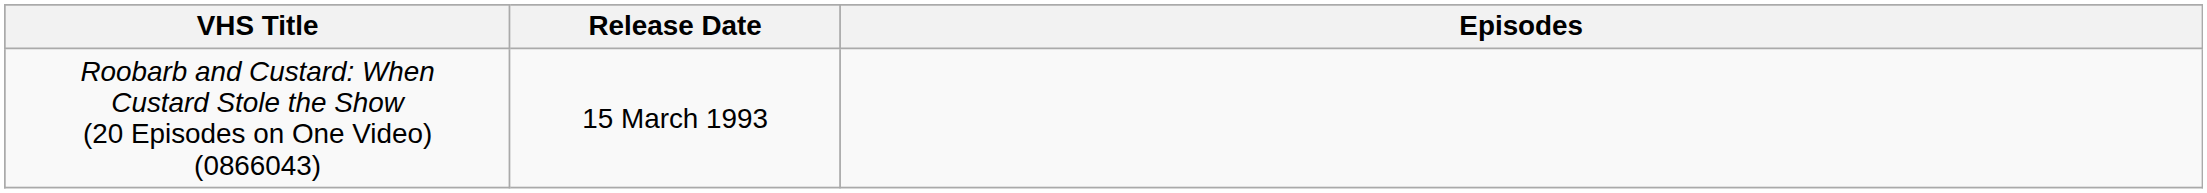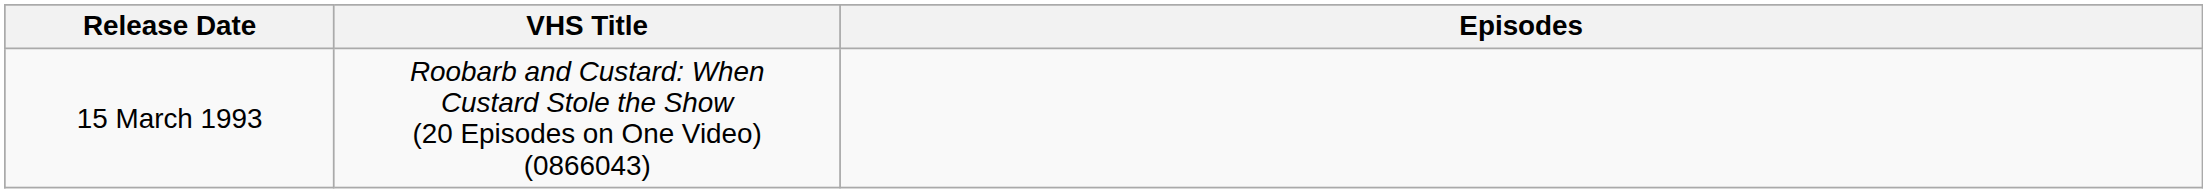columns swapped: VHS Title <-> Release Date
